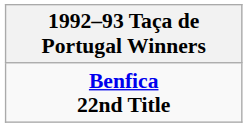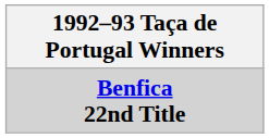row 2 | column 1: no background -> lightgrey background
